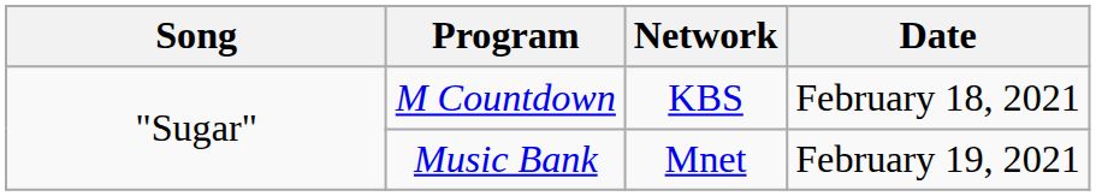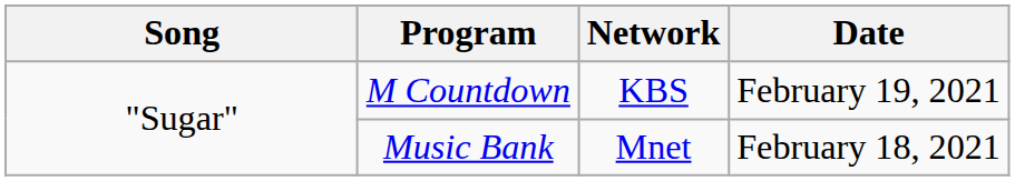M Countdown | Date: February 18, 2021 -> February 19, 2021
Music Bank | Date: February 19, 2021 -> February 18, 2021
